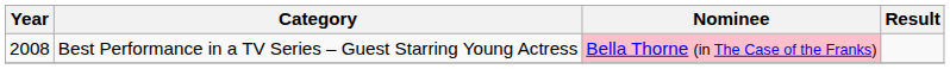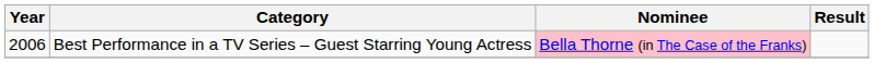row 2 | Year: 2008 -> 2006
